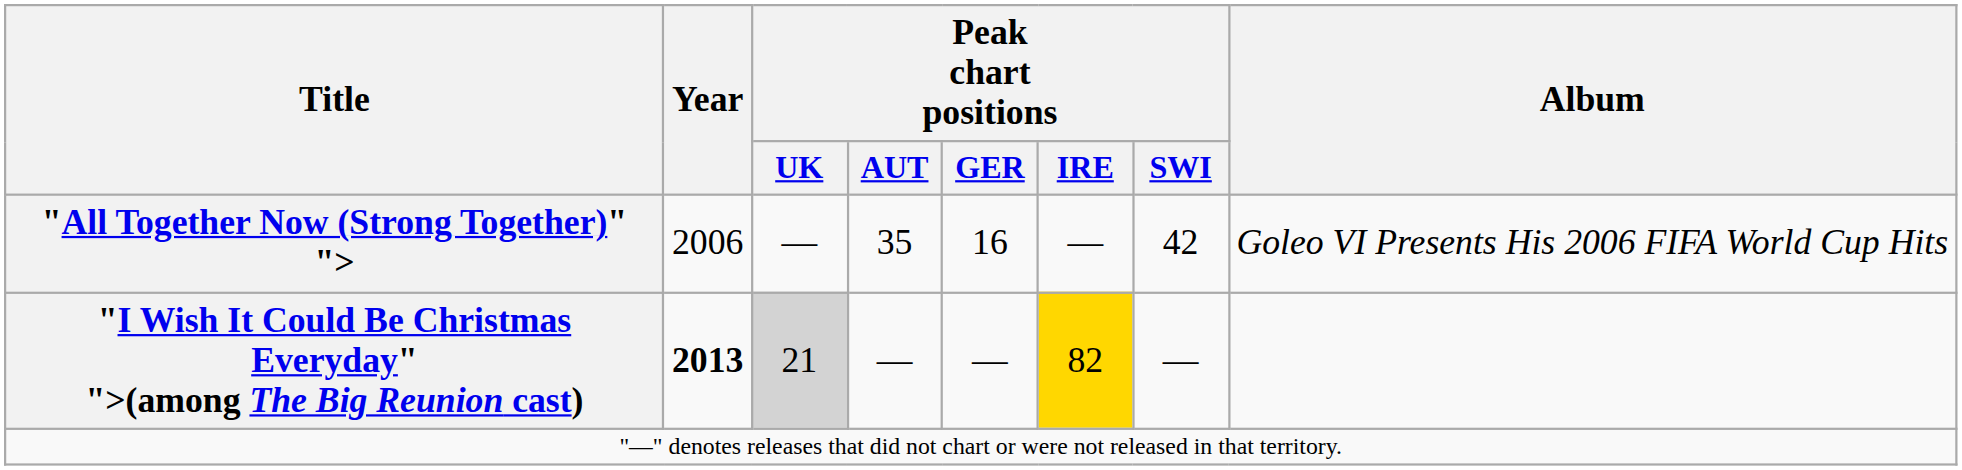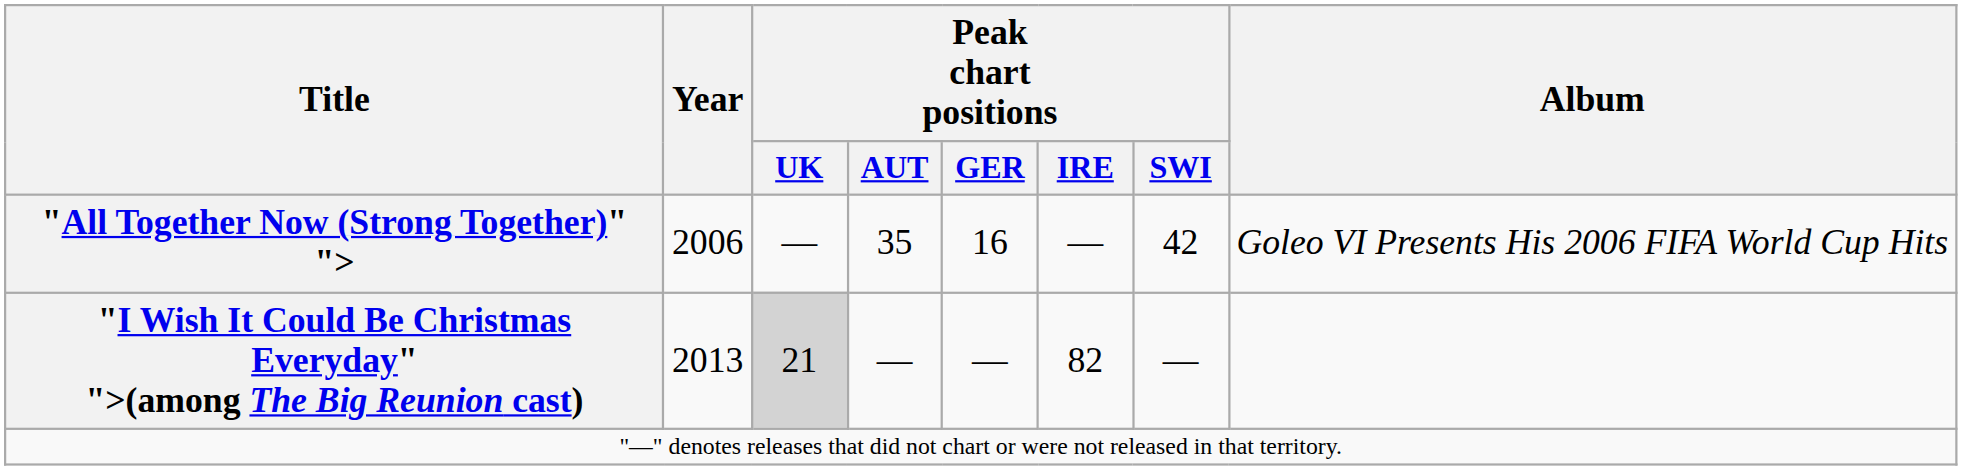row 4 | Year: bold -> normal
row 4 | Peak chart positions / IRE: gold background -> no background
